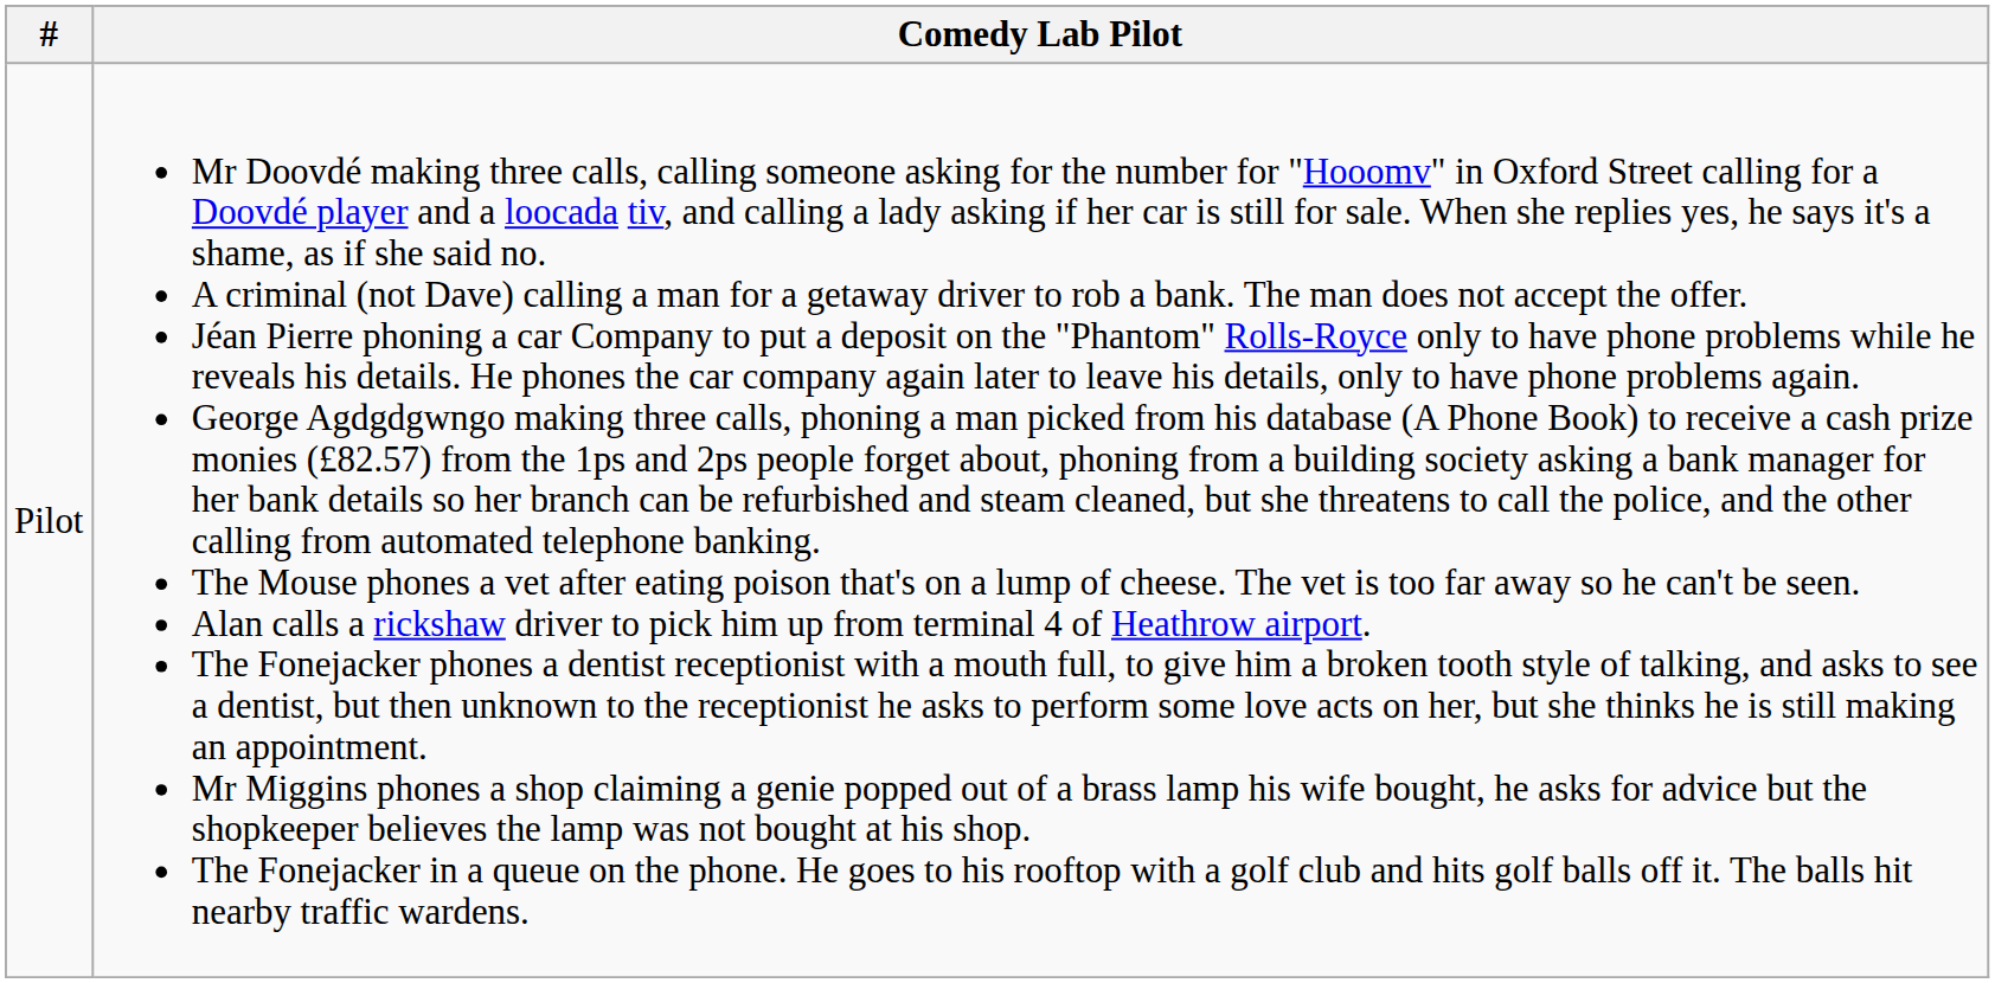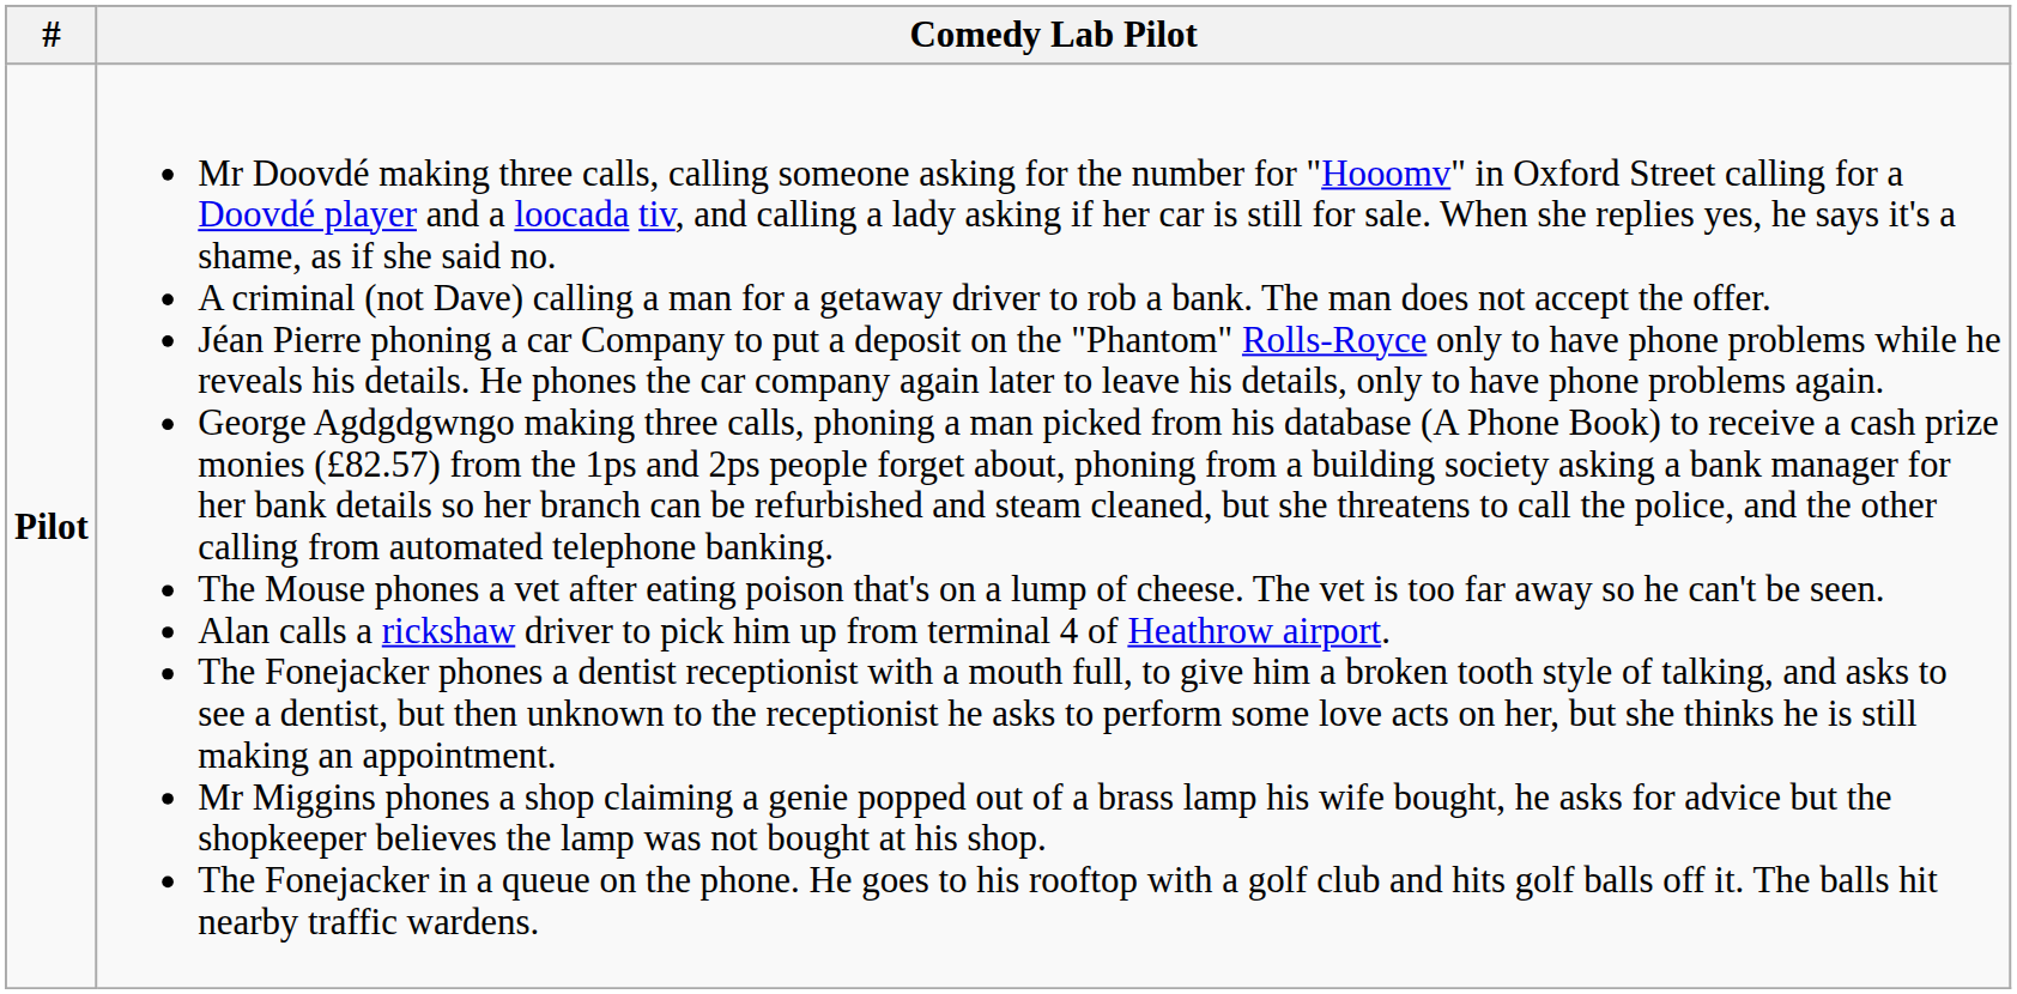Pilot | #: normal -> bold
